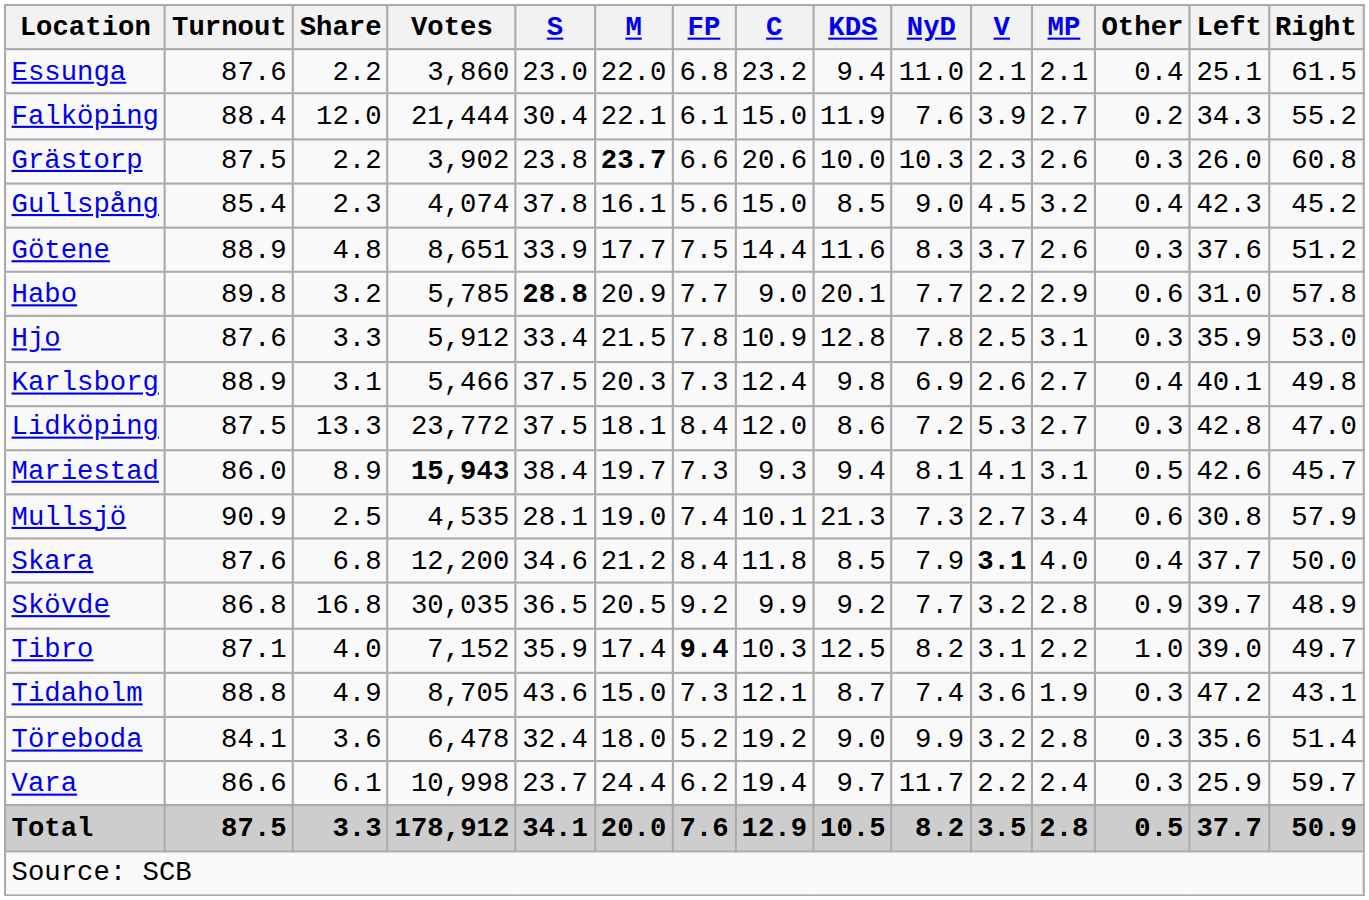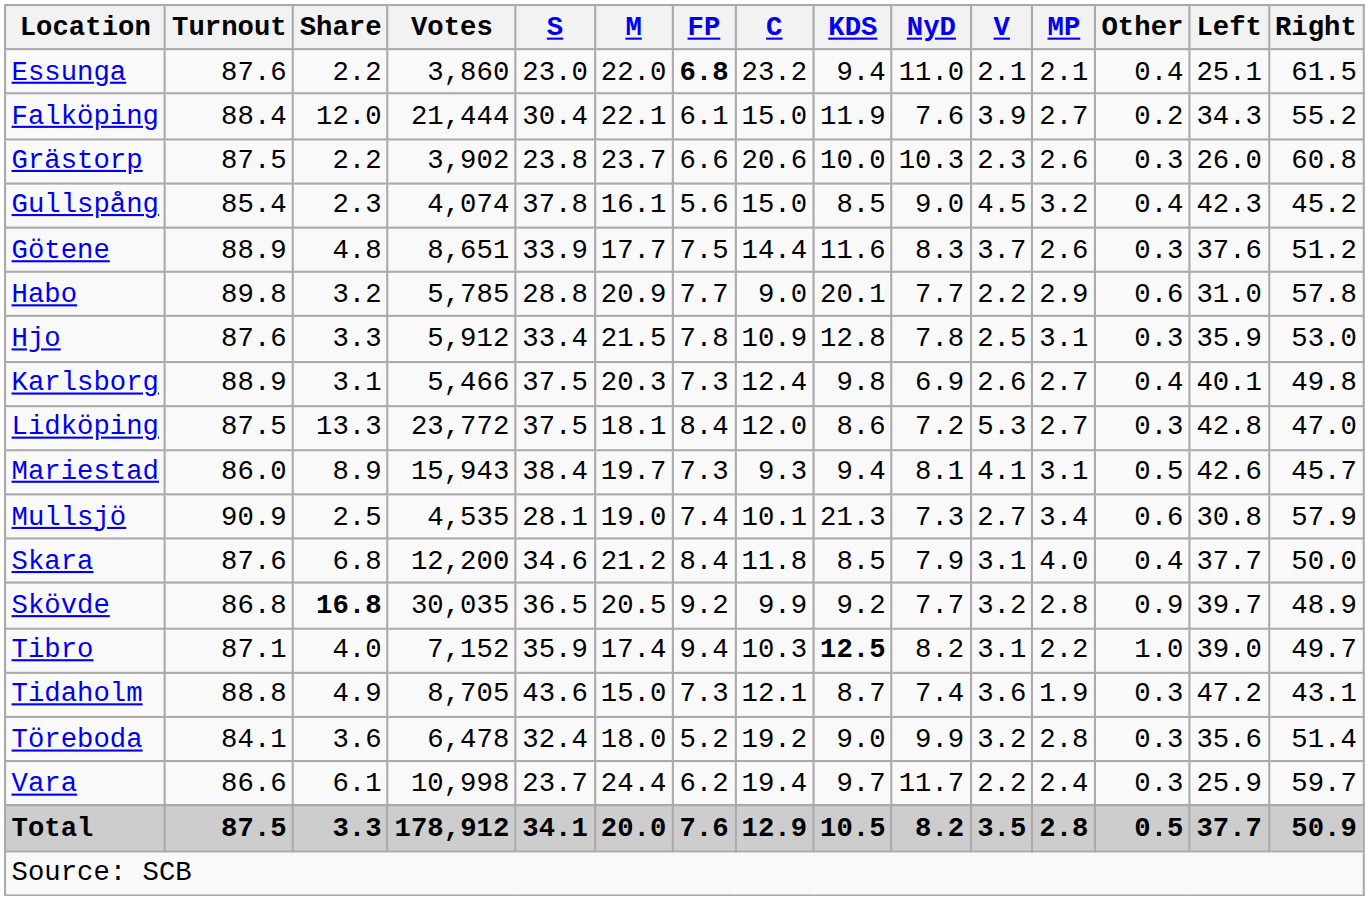Essunga | FP: normal -> bold
Grästorp | M: bold -> normal
Habo | S: bold -> normal
Mariestad | Votes: bold -> normal
Skara | V: bold -> normal
Skövde | Share: normal -> bold
Tibro | FP: bold -> normal
Tibro | KDS: normal -> bold
